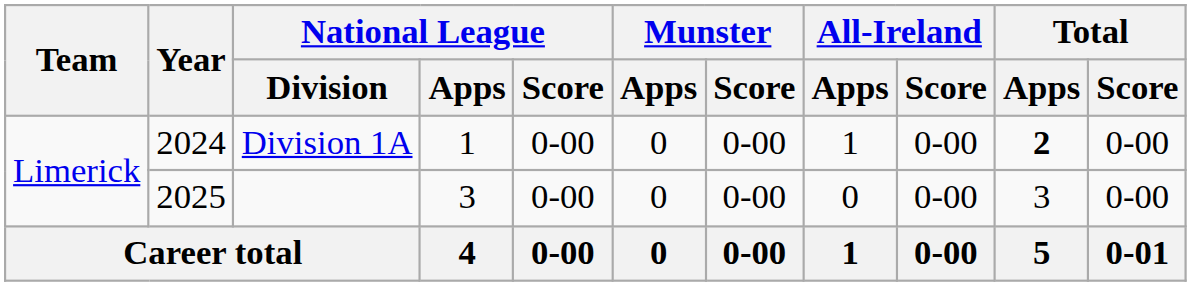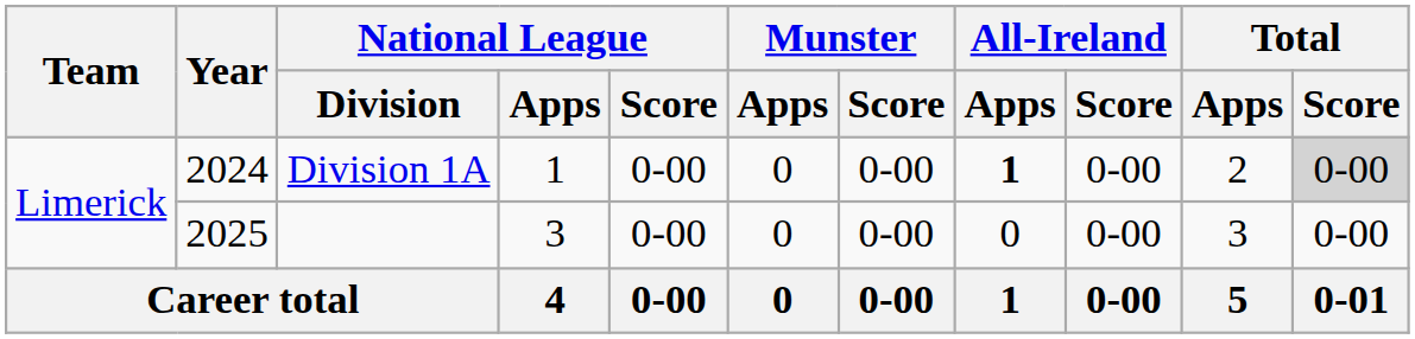Division 1A | All-Ireland / Apps: normal -> bold
Division 1A | Total / Apps: bold -> normal
Division 1A | Total / Score: no background -> lightgrey background
